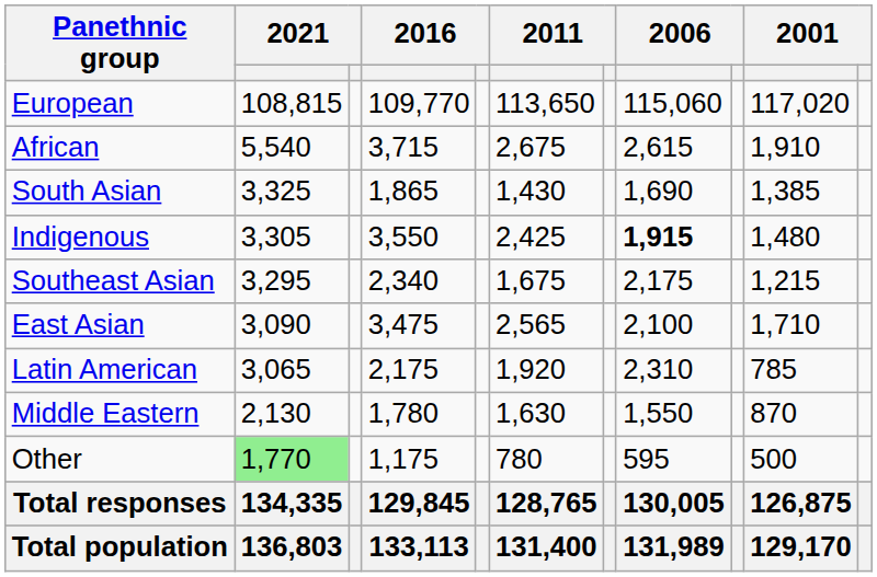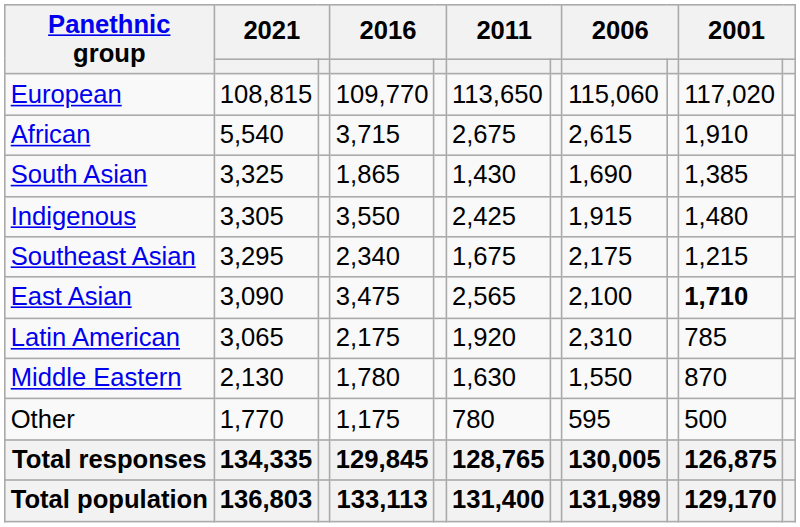Indigenous | column 8: bold -> normal
East Asian | column 10: normal -> bold
Other | column 2: lightgreen background -> no background
